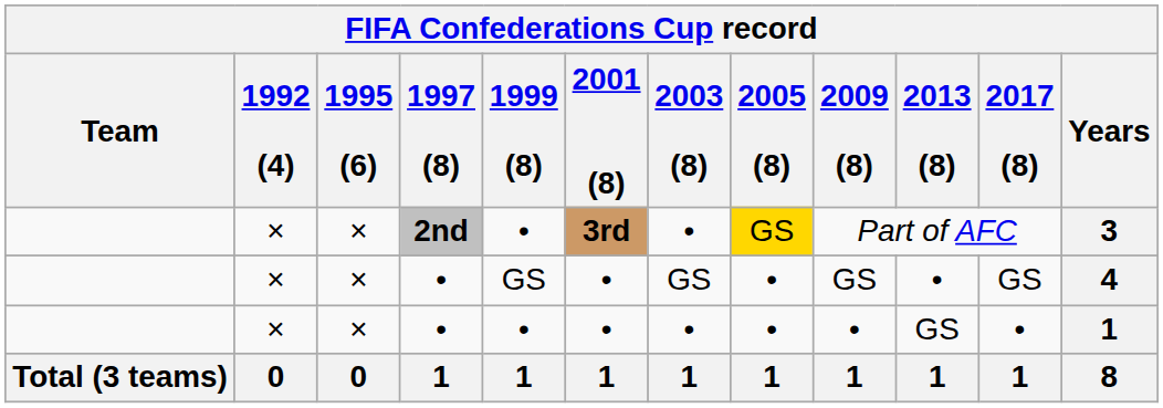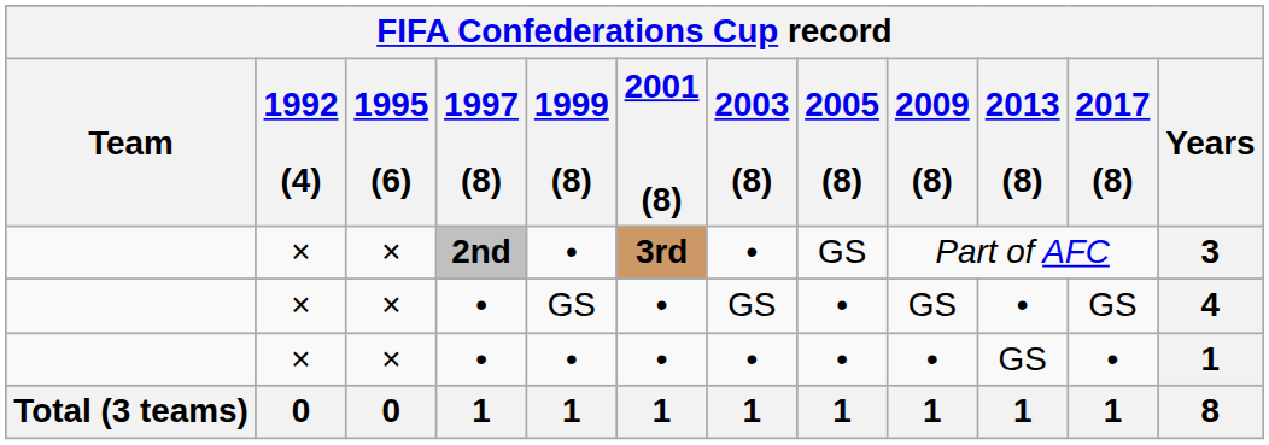2nd | 2005 (8): gold background -> no background
